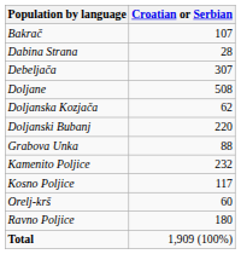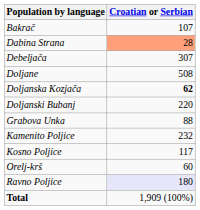Dabina Strana | Croatian or Serbian: no background -> lightsalmon background
Doljanska Kozjača | Croatian or Serbian: normal -> bold
Ravno Poljice | Croatian or Serbian: no background -> lavender background
